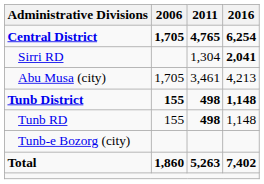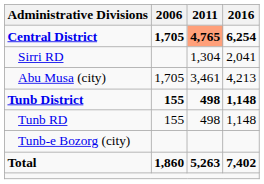Central District | 2011: no background -> lightsalmon background
Sirri RD | 2016: bold -> normal
Tunb RD | 2011: bold -> normal
